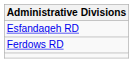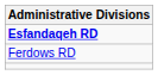row 2 | column 1: normal -> bold
